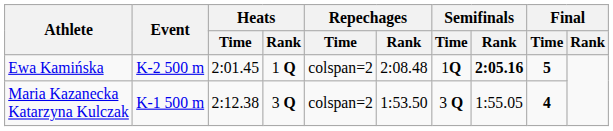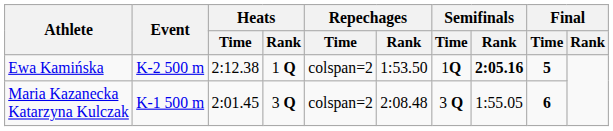Ewa Kamińska | Heats / Time: 2:01.45 -> 2:12.38
Ewa Kamińska | Repechages / Rank: 2:08.48 -> 1:53.50
Maria Kazanecka Katarzyna Kulczak | Heats / Time: 2:12.38 -> 2:01.45
Maria Kazanecka Katarzyna Kulczak | Repechages / Rank: 1:53.50 -> 2:08.48
Maria Kazanecka Katarzyna Kulczak | Final / Time: 4 -> 6
